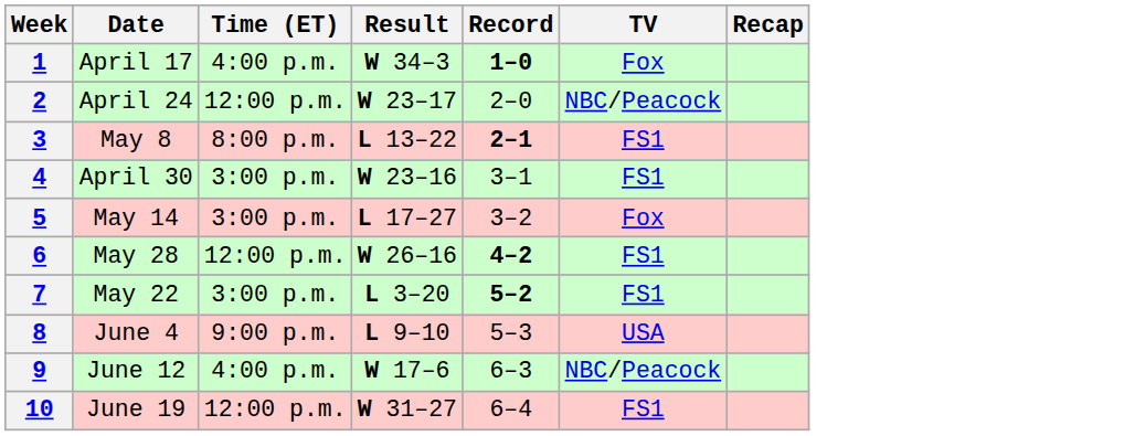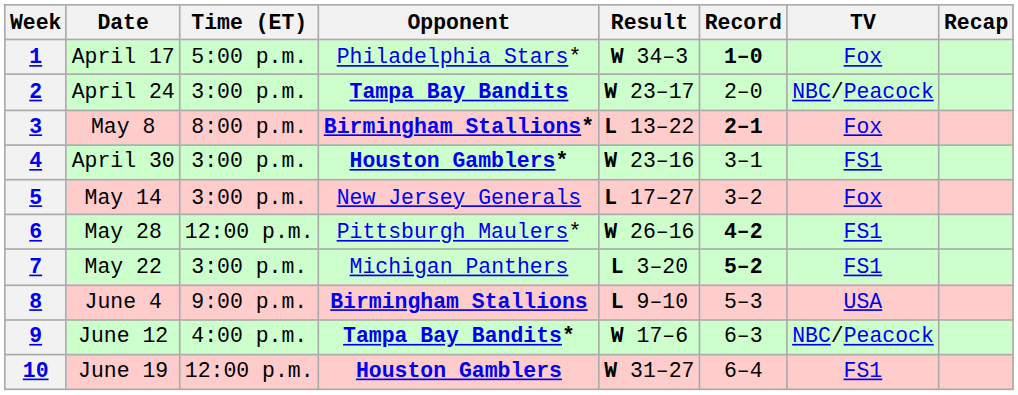+ column: Opponent | Philadelphia Stars* | Tampa Bay Bandits | Birmingham Stallions* | Houston Gamblers* | New Jersey Generals | Pittsburgh Maulers* | Michigan Panthers | Birmingham Stallions | Tampa Bay Bandits* | Houston Gamblers
1 | Time (ET): 4:00 p.m. -> 5:00 p.m.
2 | Time (ET): 12:00 p.m. -> 3:00 p.m.
3 | TV: FS1 -> Fox
